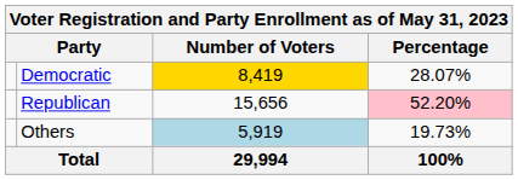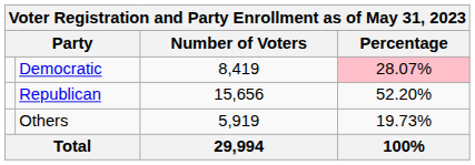Democratic | Number of Voters: gold background -> no background
Democratic | Percentage: no background -> pink background
Republican | Percentage: pink background -> no background
Others | Number of Voters: lightblue background -> no background
